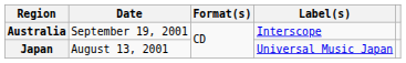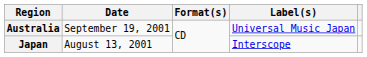Australia | Label(s): Interscope -> Universal Music Japan
Japan | Label(s): Universal Music Japan -> Interscope
